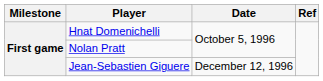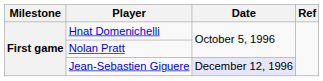Jean-Sebastien Giguere | Date: no background -> lavender background
